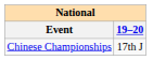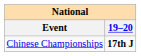Chinese Championships | 19–20: normal -> bold
